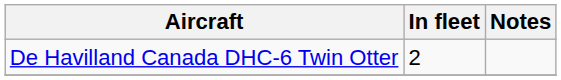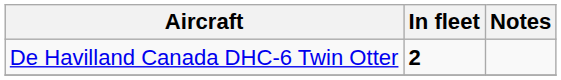De Havilland Canada DHC-6 Twin Otter | In fleet: normal -> bold
